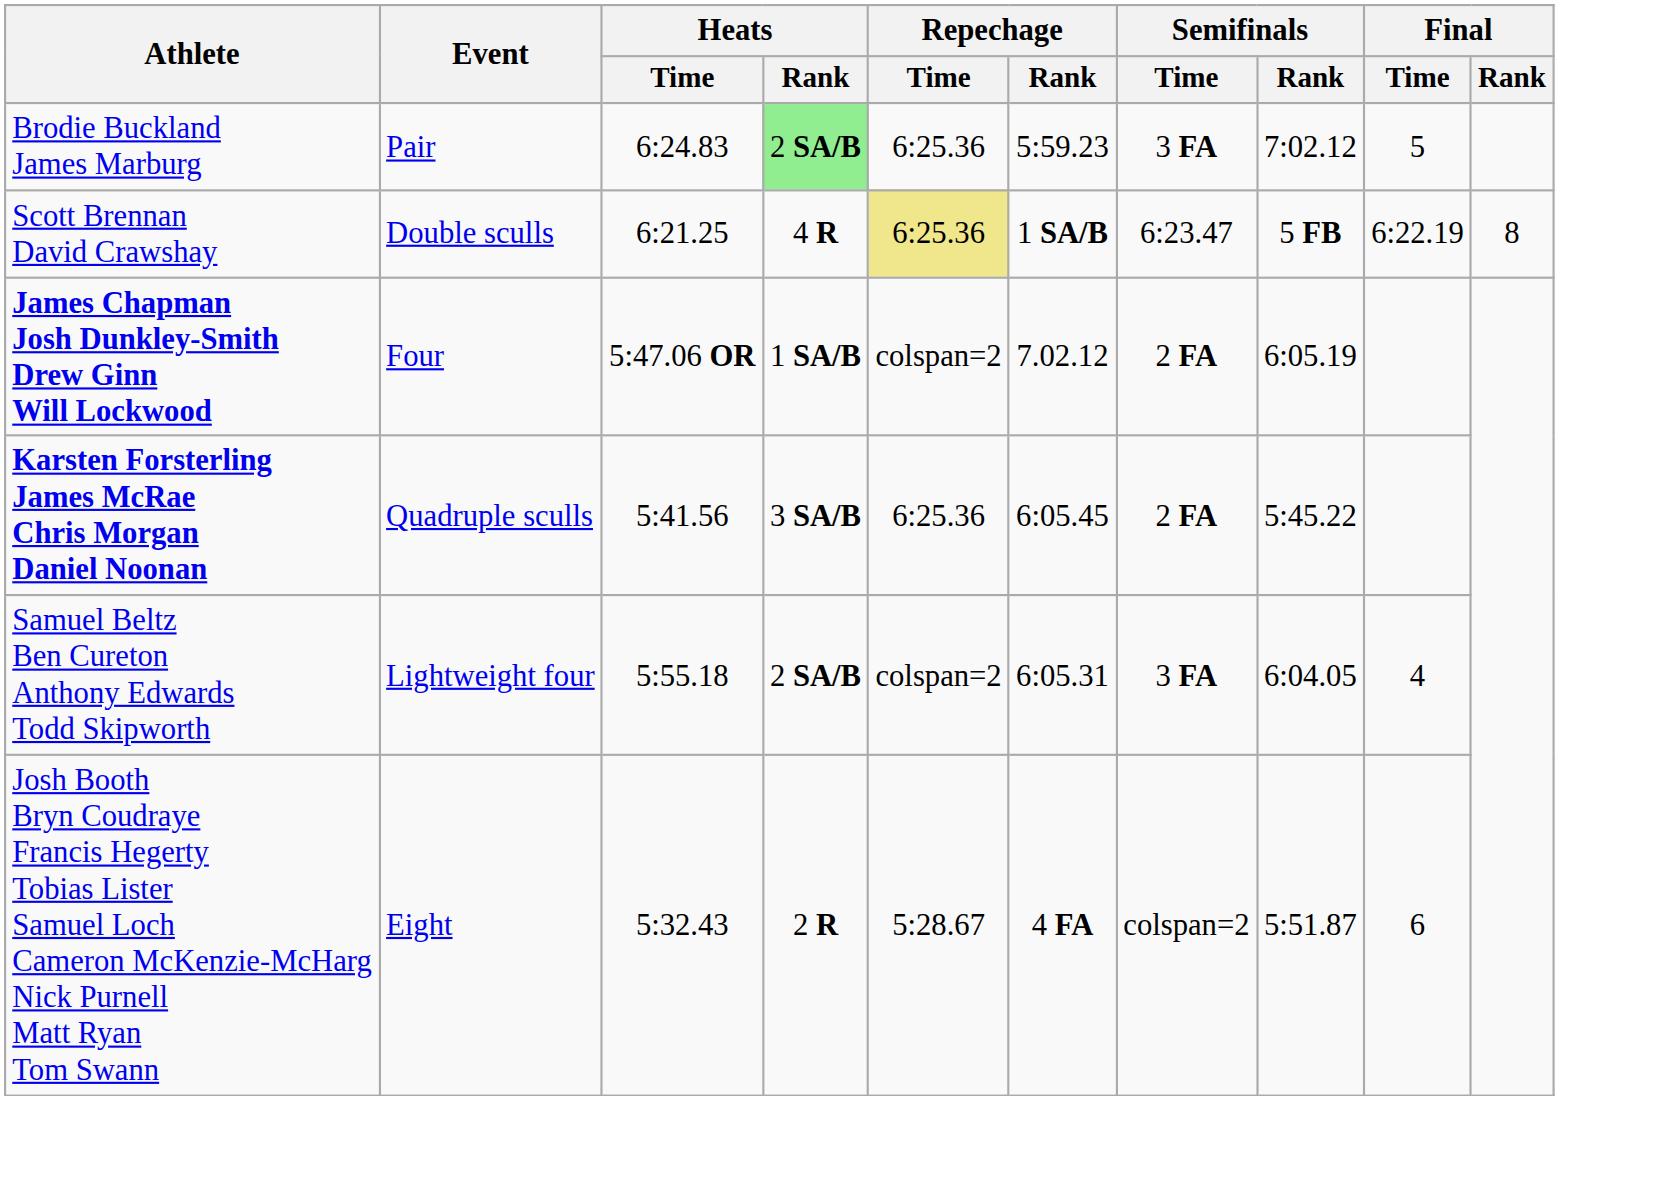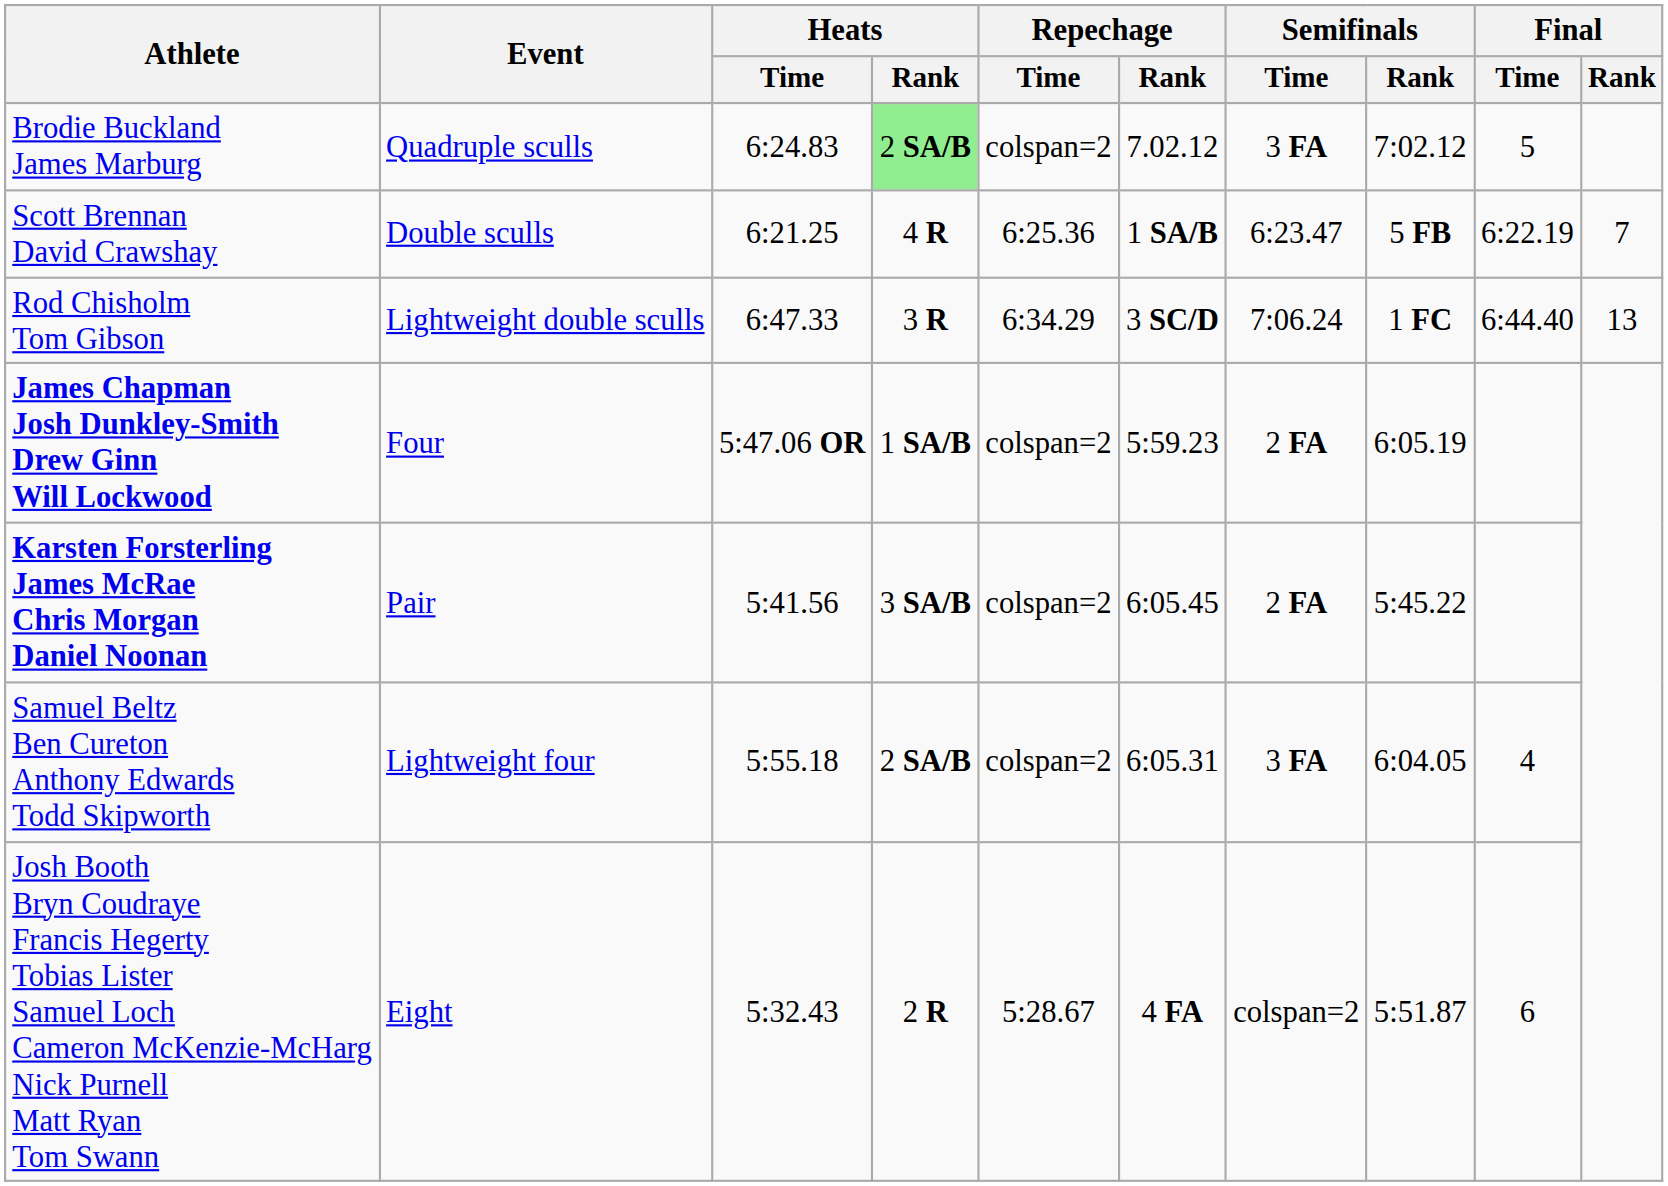Brodie Buckland James Marburg | Event: Pair -> Quadruple sculls
Brodie Buckland James Marburg | Repechage / Time: 6:25.36 -> colspan=2
Brodie Buckland James Marburg | Repechage / Rank: 5:59.23 -> 7.02.12
Scott Brennan David Crawshay | Repechage / Time: khaki background -> no background
Scott Brennan David Crawshay | Final / Rank: 8 -> 7
+ row: Rod Chisholm Tom Gibson | Lightweight double sculls | 6:47.33 | 3 R | 6:34.29 | 3 SC/D | 7:06.24 | 1 FC | 6:44.40 | 13
James Chapman Josh Dunkley-Smith Drew Ginn Will Lockwood | Repechage / Rank: 7.02.12 -> 5:59.23
Karsten Forsterling James McRae Chris Morgan Daniel Noonan | Event: Quadruple sculls -> Pair
Karsten Forsterling James McRae Chris Morgan Daniel Noonan | Repechage / Time: 6:25.36 -> colspan=2
